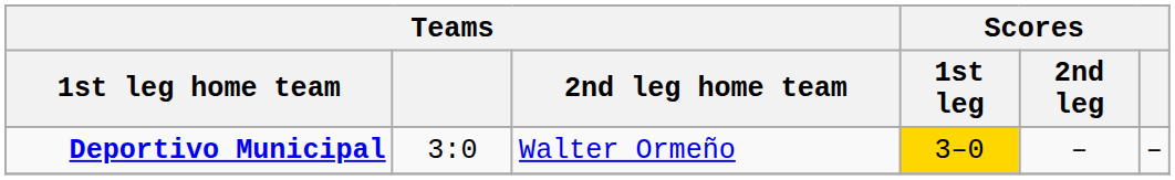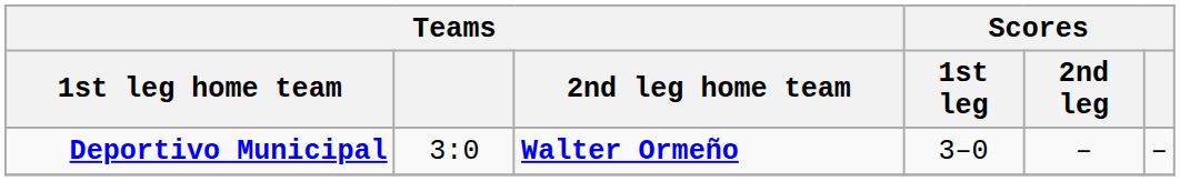Deportivo Municipal | Teams / 2nd leg home team: normal -> bold
Deportivo Municipal | Scores / 1st leg: gold background -> no background
